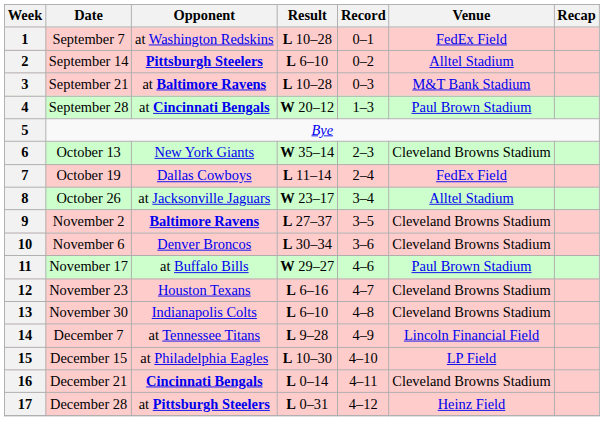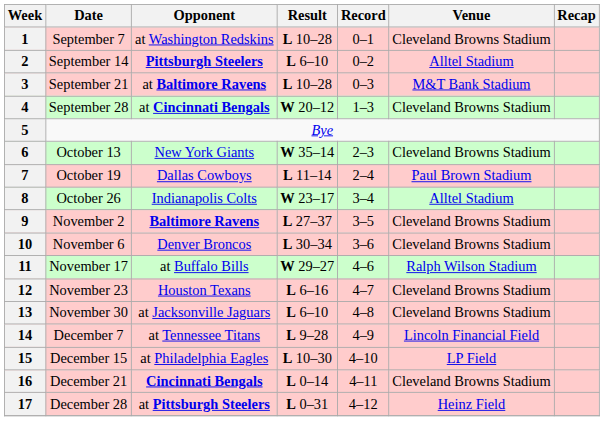1 | Venue: FedEx Field -> Cleveland Browns Stadium
4 | Venue: Paul Brown Stadium -> Cleveland Browns Stadium
7 | Venue: FedEx Field -> Paul Brown Stadium
8 | Opponent: at Jacksonville Jaguars -> Indianapolis Colts
11 | Venue: Paul Brown Stadium -> Ralph Wilson Stadium
13 | Opponent: Indianapolis Colts -> at Jacksonville Jaguars
